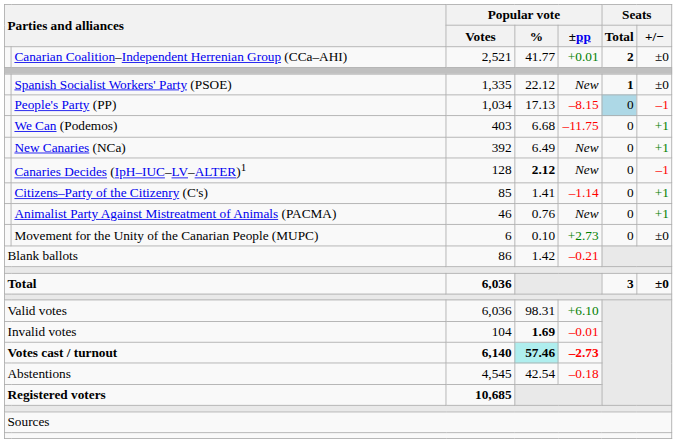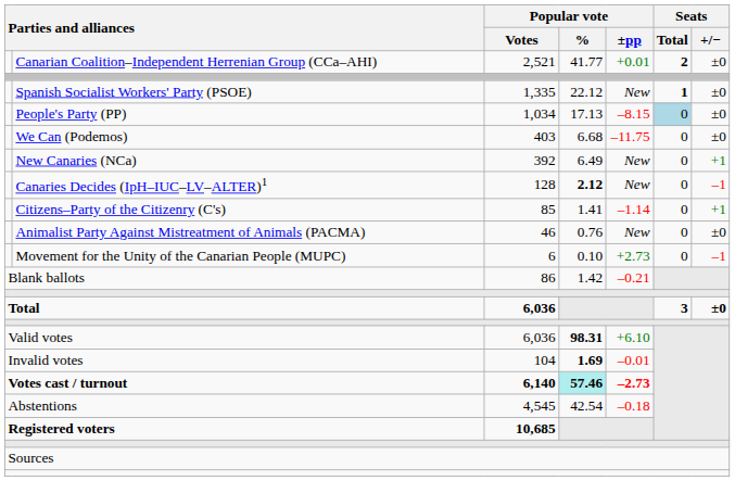People's Party (PP) | Seats / +/−: –1 -> ±0
We Can (Podemos) | Seats / +/−: +1 -> ±0
Animalist Party Against Mistreatment of Animals (PACMA) | Seats / +/−: +1 -> ±0
Movement for the Unity of the Canarian People (MUPC) | Seats / +/−: ±0 -> –1
Valid votes | Popular vote / %: normal -> bold
